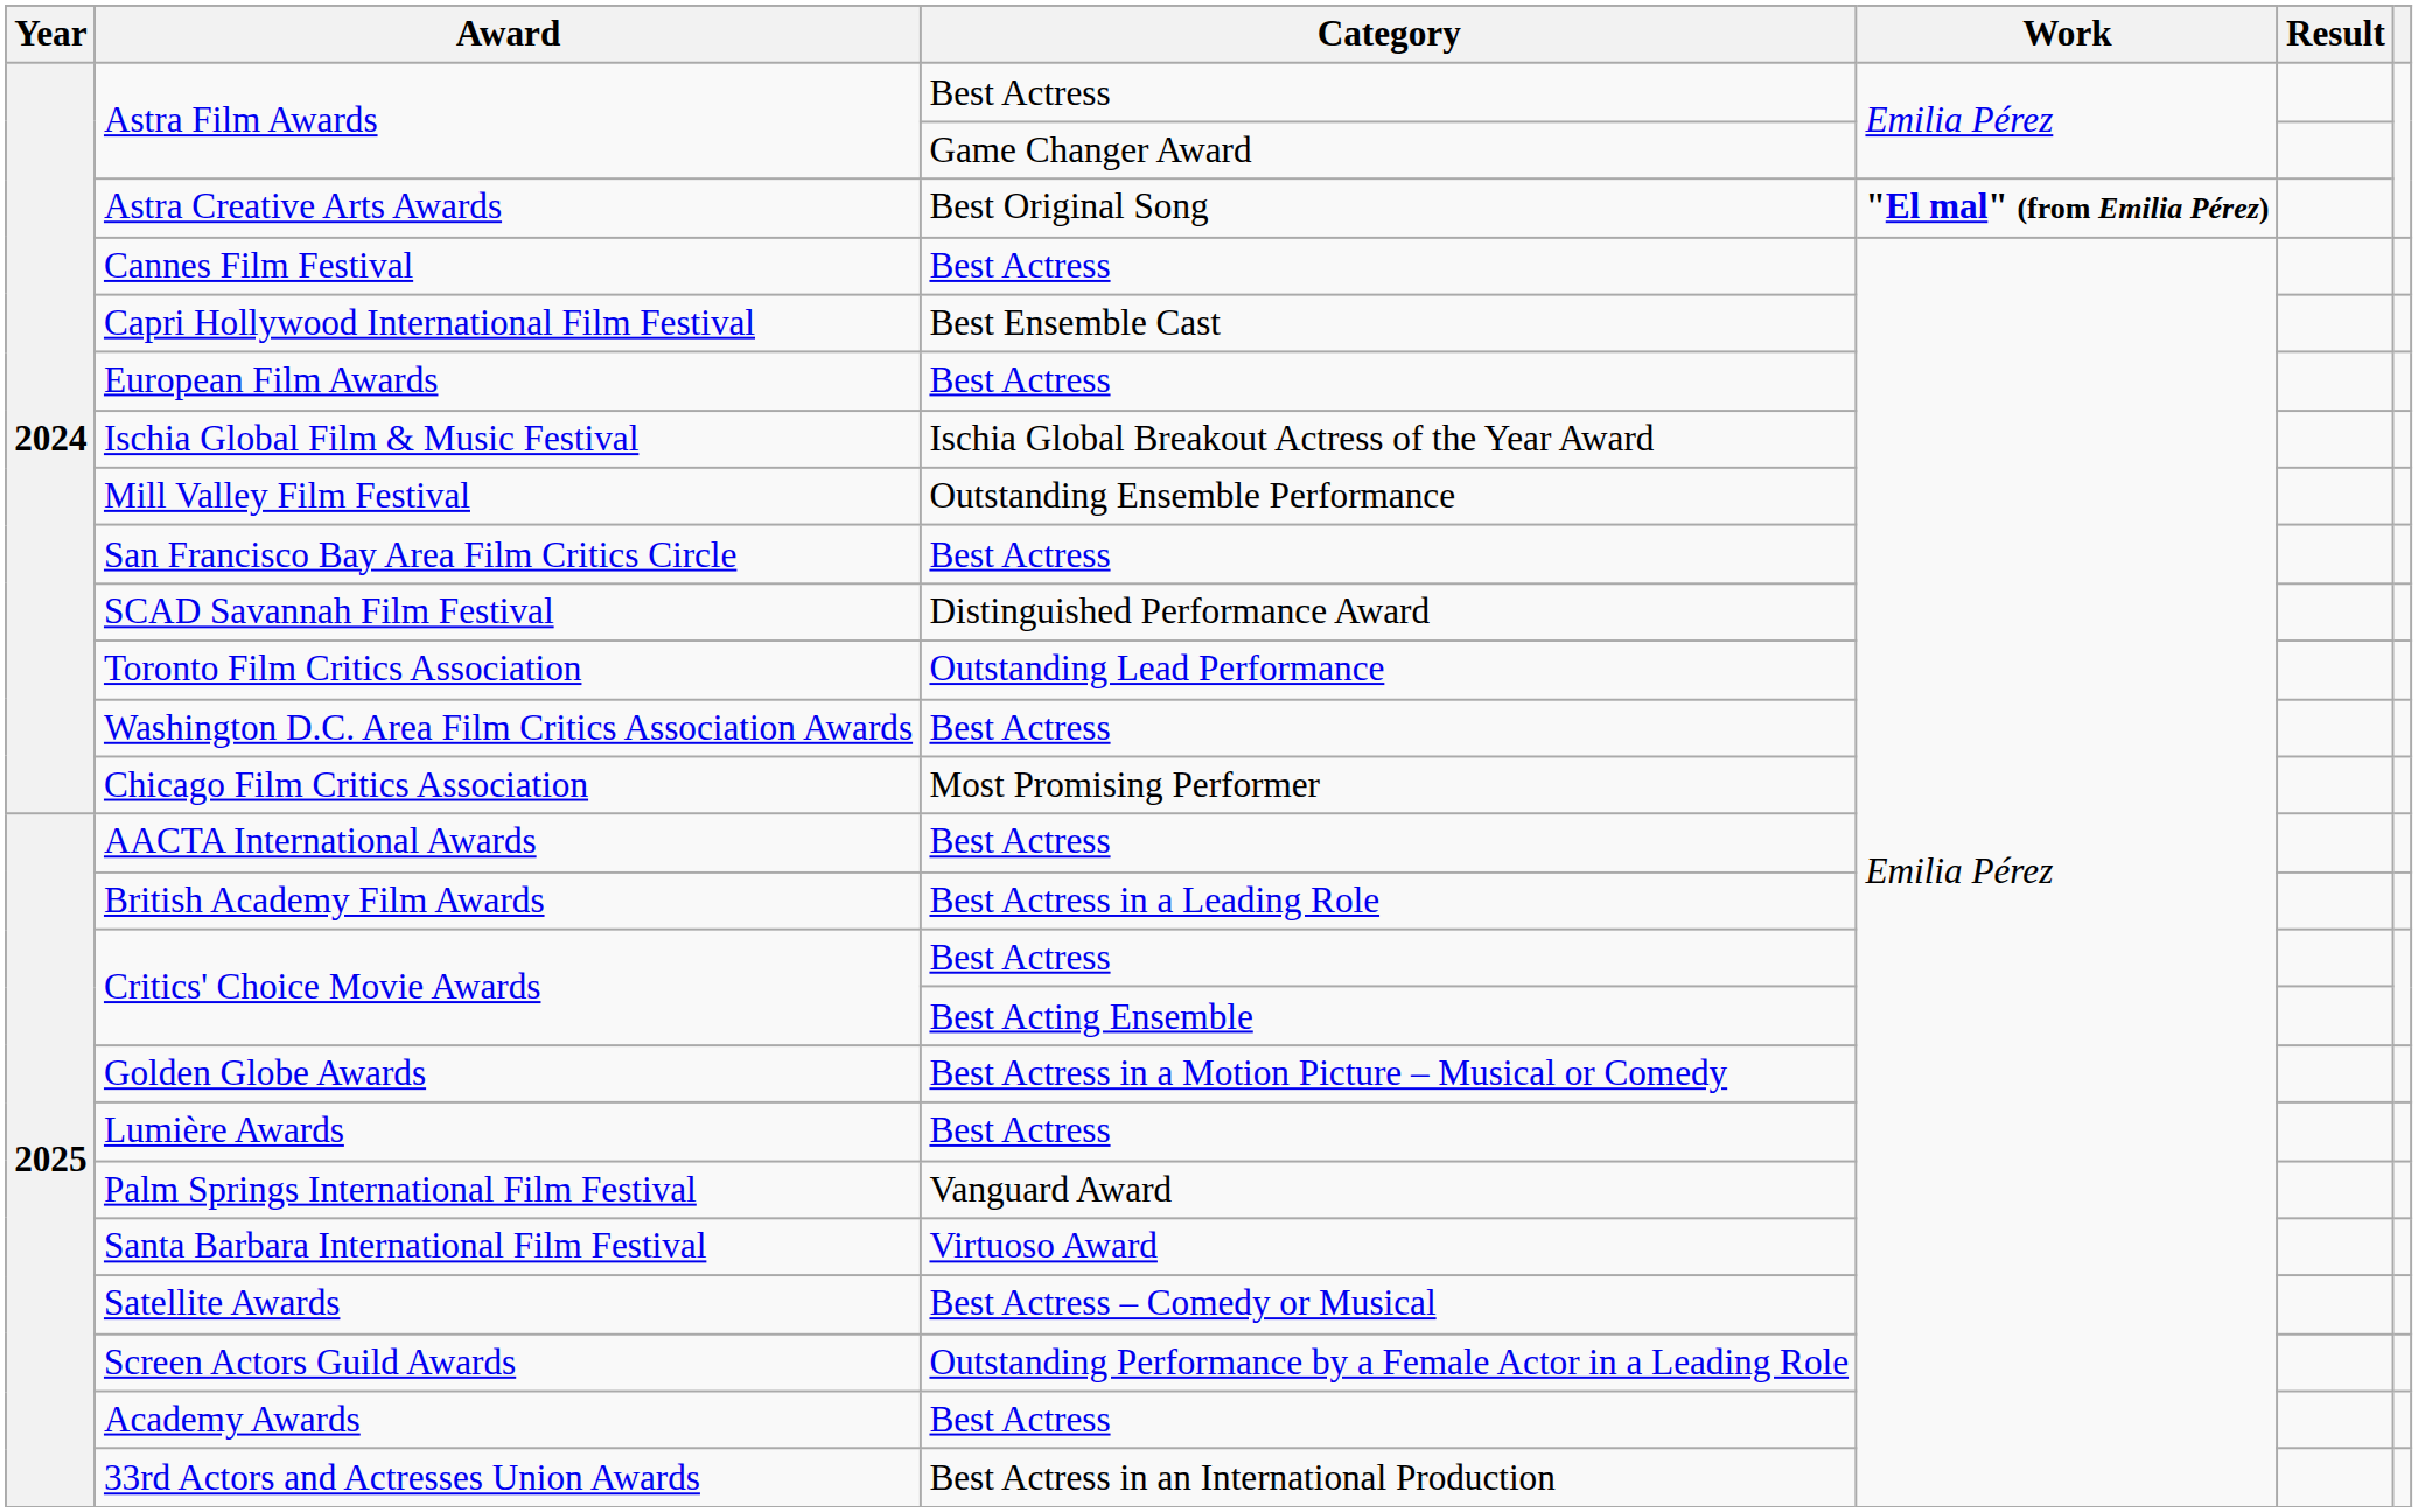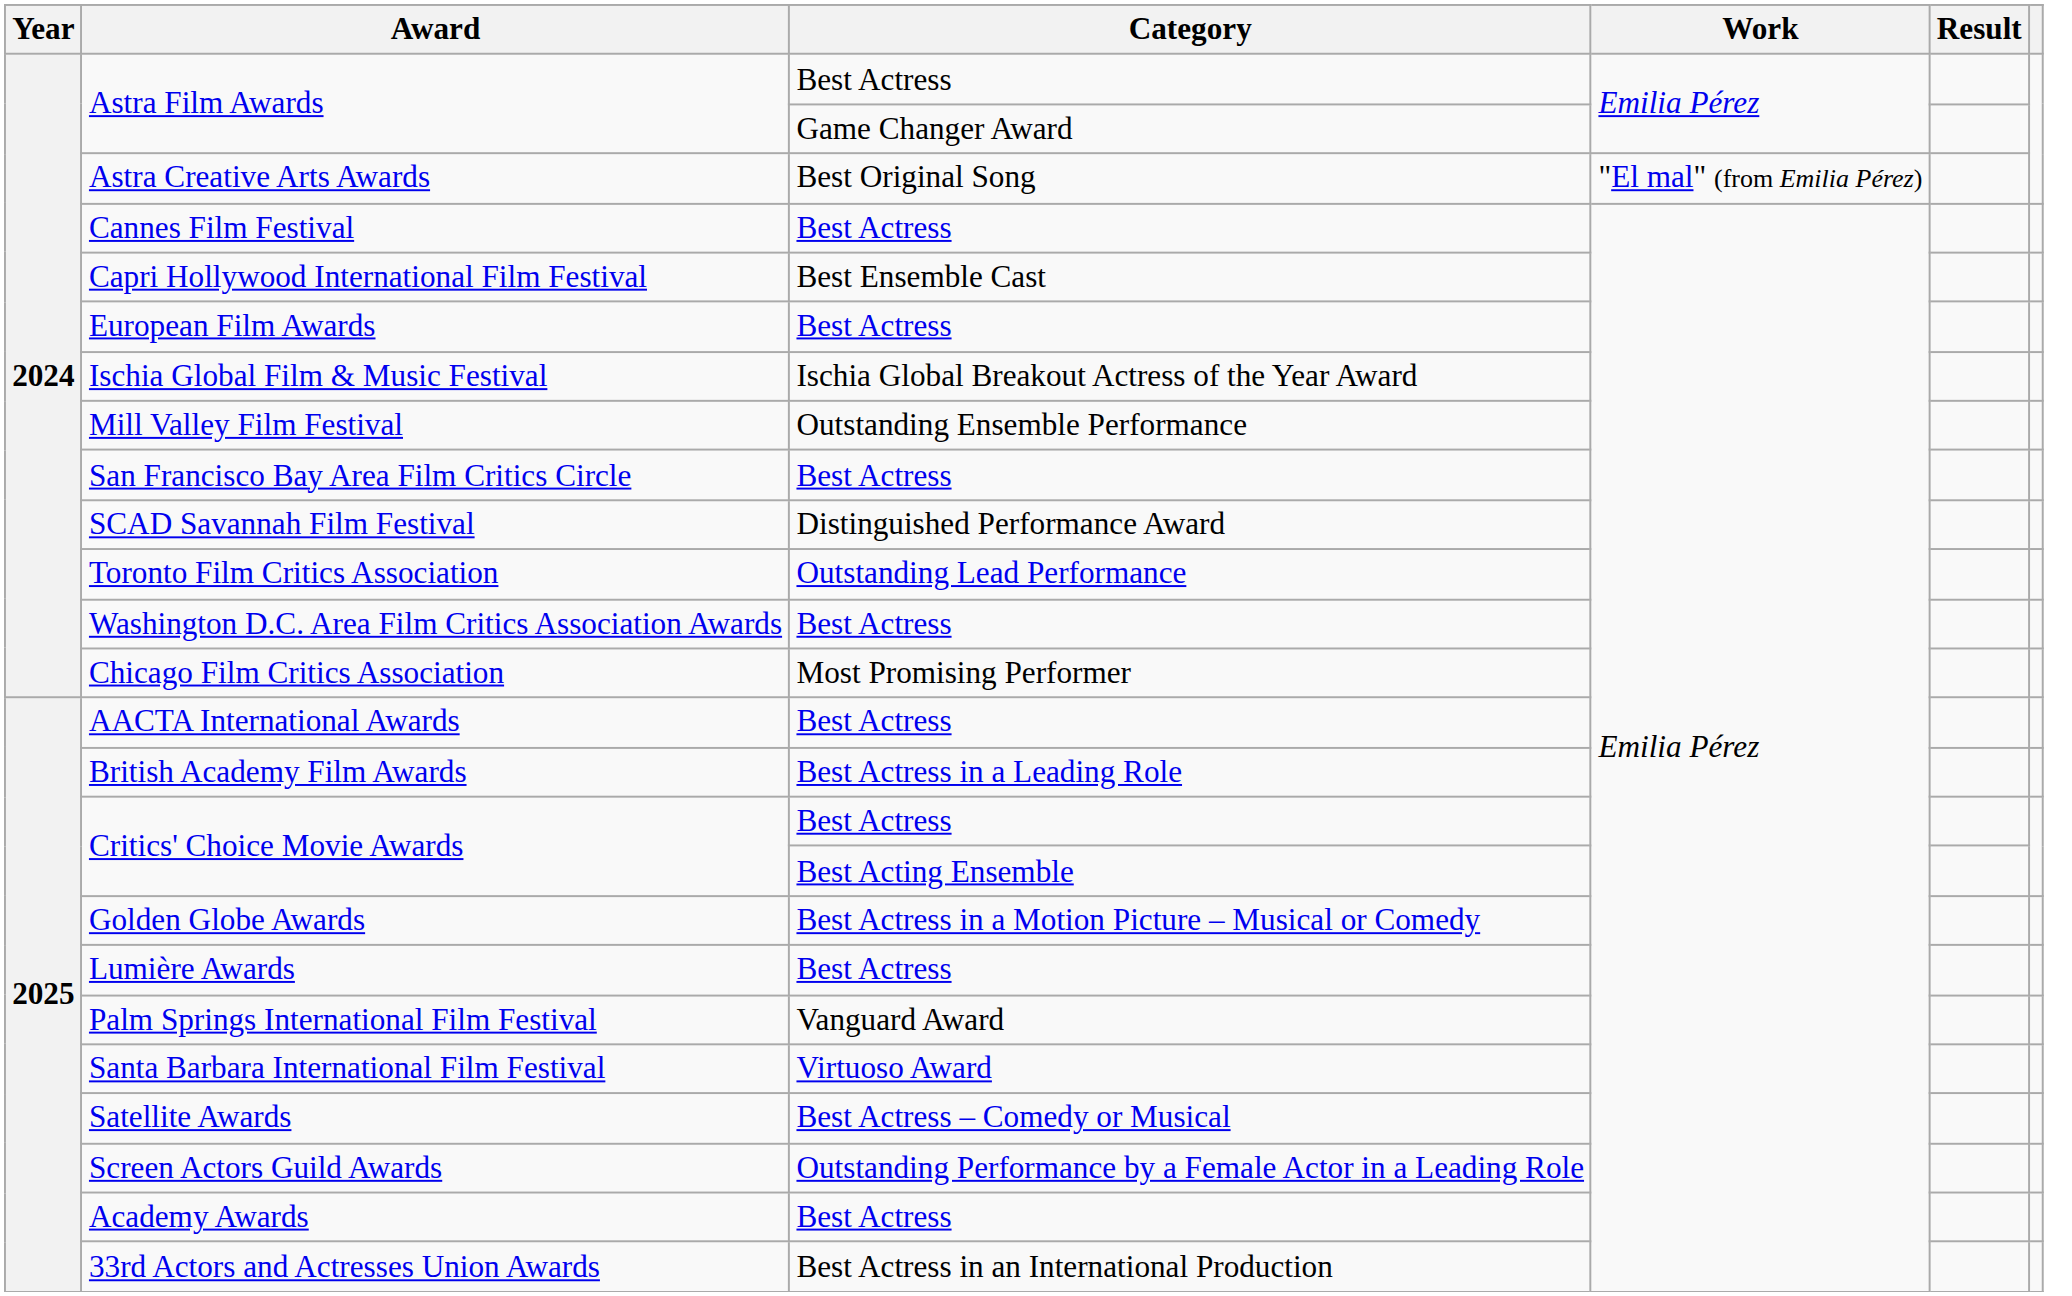Astra Creative Arts Awards | Work: bold -> normal
